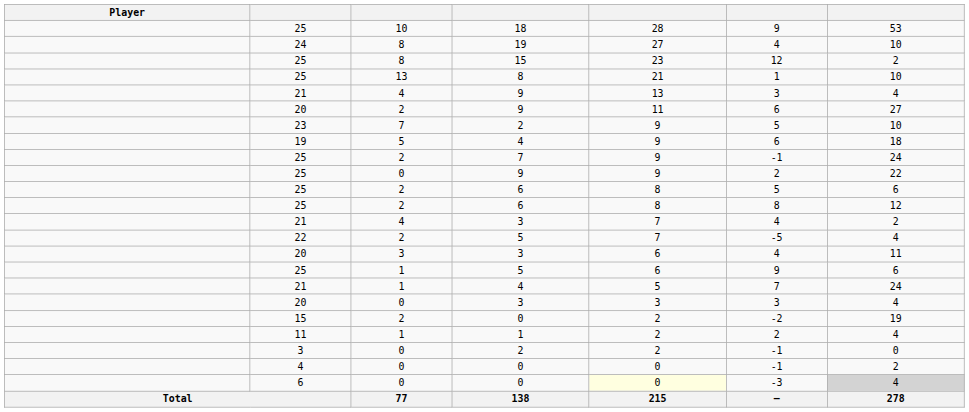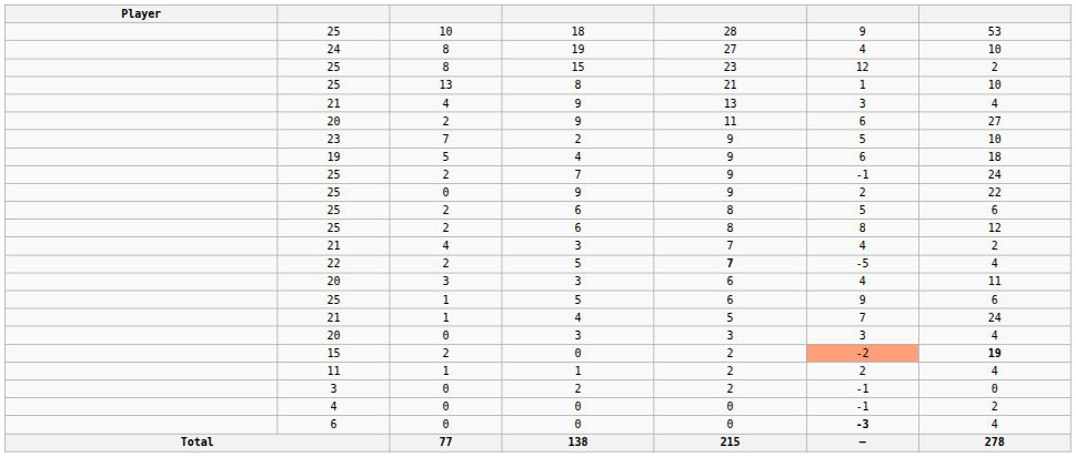22 / 5 | column 5: normal -> bold
15 / 0 | column 6: no background -> lightsalmon background
15 / 0 | column 7: normal -> bold
6 / 0 | column 5: lightyellow background -> no background
6 / 0 | column 6: normal -> bold
6 / 0 | column 7: lightgrey background -> no background
